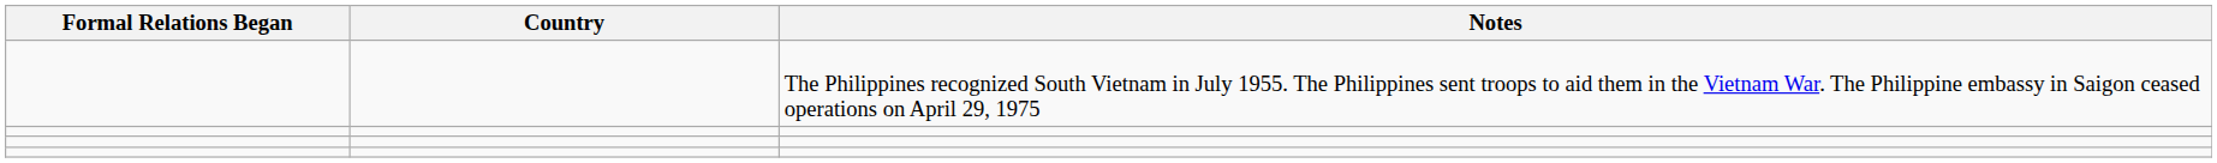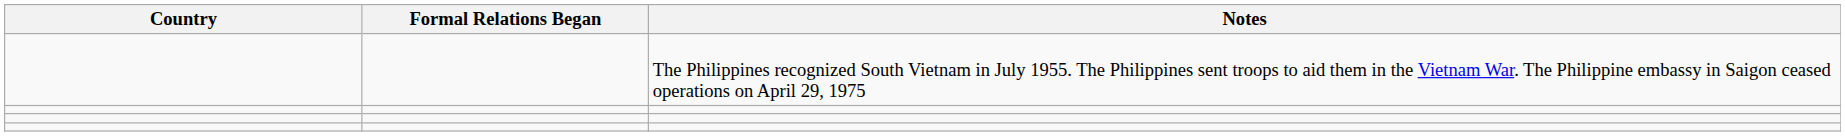columns swapped: Country <-> Formal Relations Began
